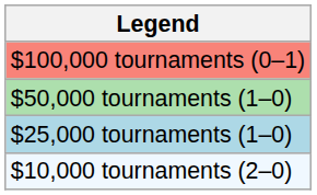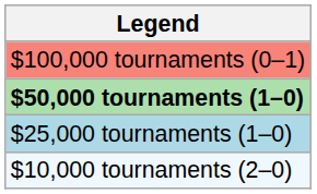row 3 | column 1: normal -> bold
